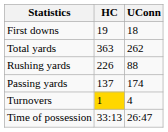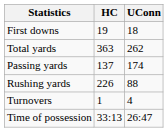rows swapped: Rushing yards <-> Passing yards
Turnovers | HC: gold background -> no background
